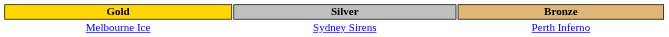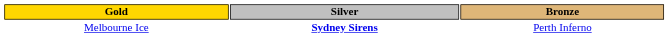Melbourne Ice | Silver: normal -> bold
